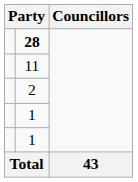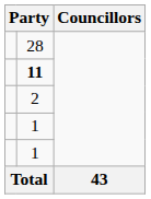28 | column 2: bold -> normal
11 | column 2: normal -> bold
